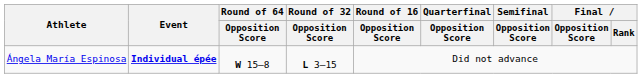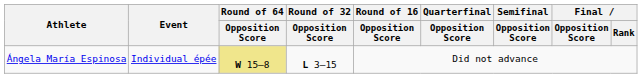Ángela María Espinosa | Event: bold -> normal
Ángela María Espinosa | Round of 64 / Opposition Score: no background -> khaki background
